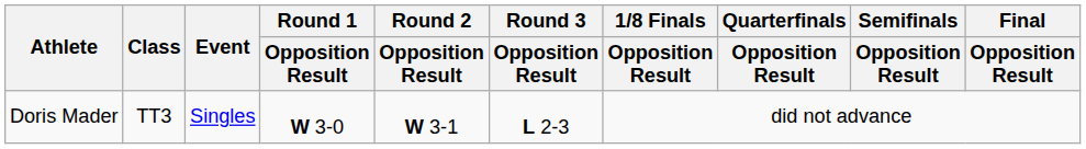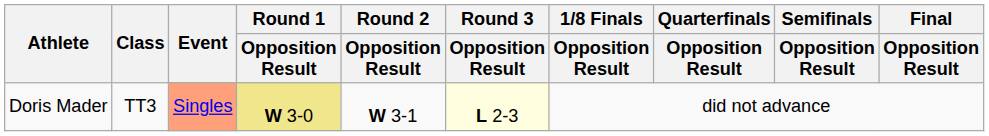Doris Mader | Event: no background -> lightsalmon background
Doris Mader | Round 1 / Opposition Result: no background -> khaki background
Doris Mader | Round 3 / Opposition Result: no background -> lightyellow background
